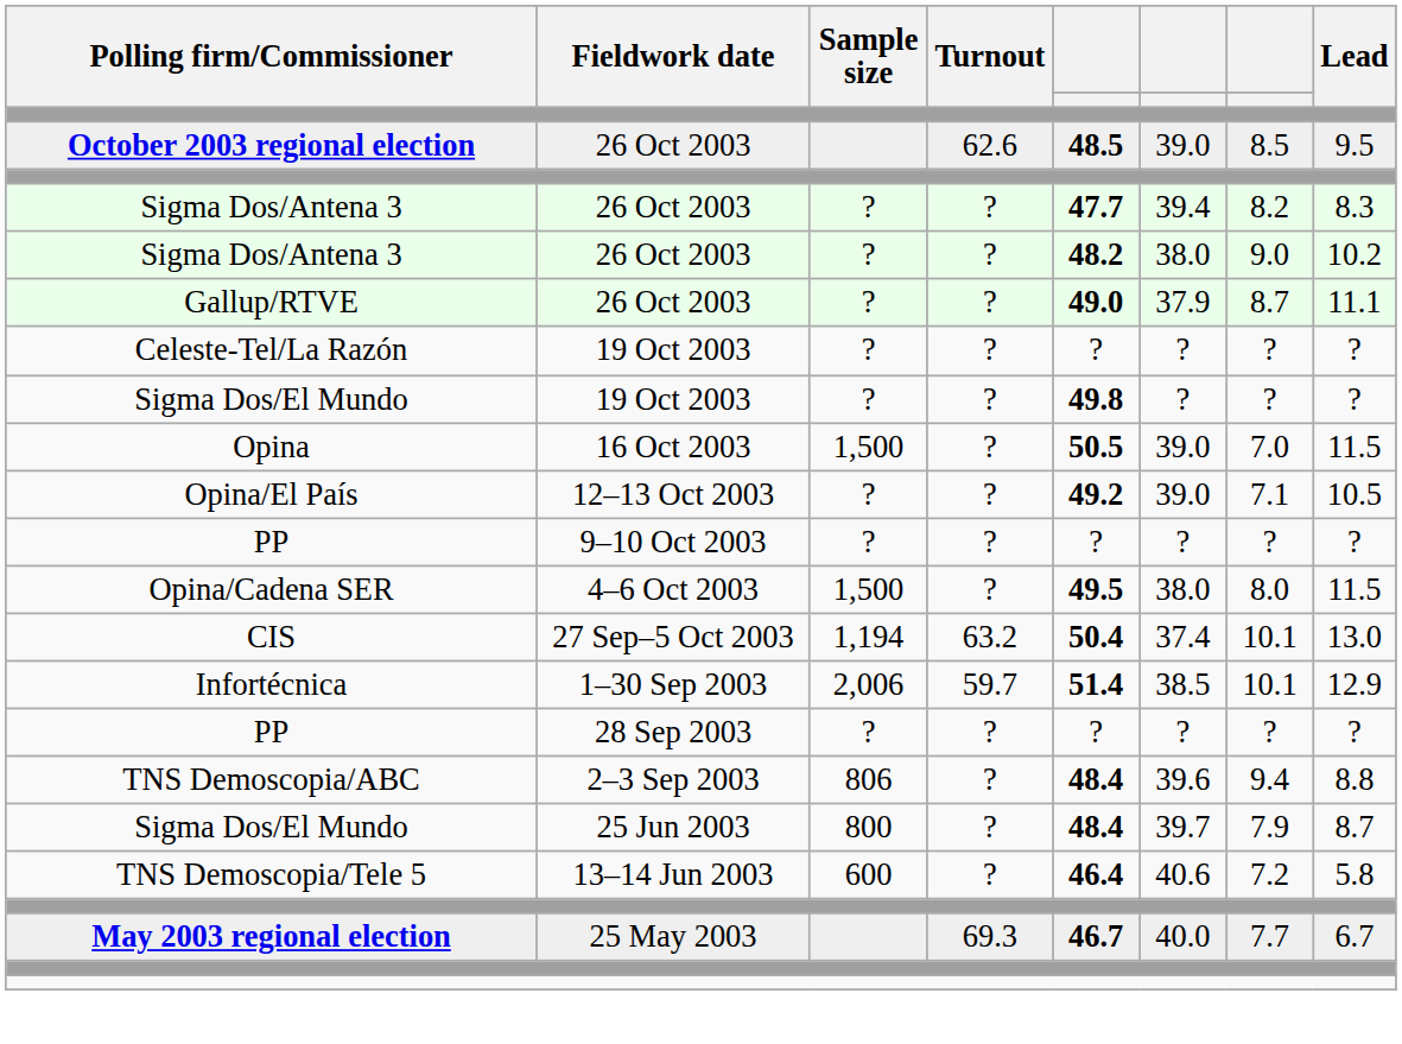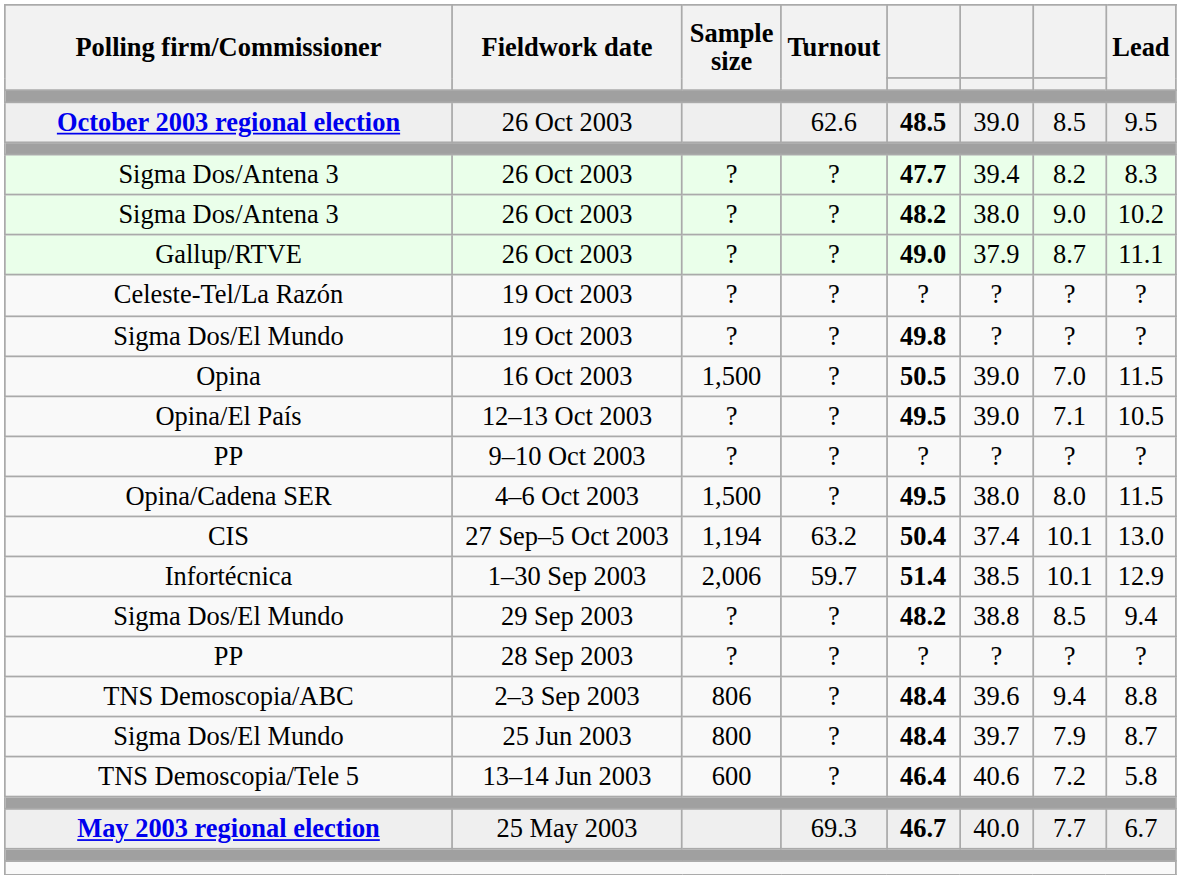Opina/El País | column 5: 49.2 -> 49.5
+ row: Sigma Dos/El Mundo | 29 Sep 2003 | ? | ? | 48.2 | 38.8 | 8.5 | 9.4
